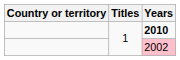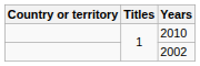2010 | Years: bold -> normal
2002 | Years: pink background -> no background
